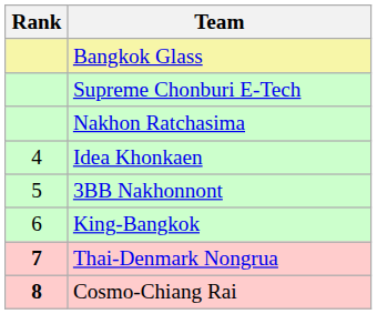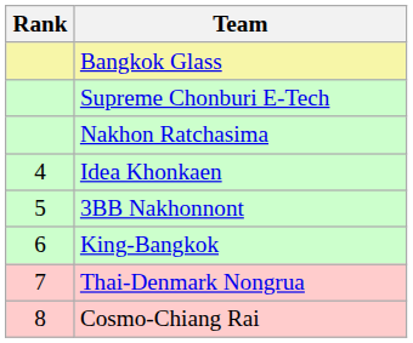Thai-Denmark Nongrua | Rank: bold -> normal
Cosmo-Chiang Rai | Rank: bold -> normal
